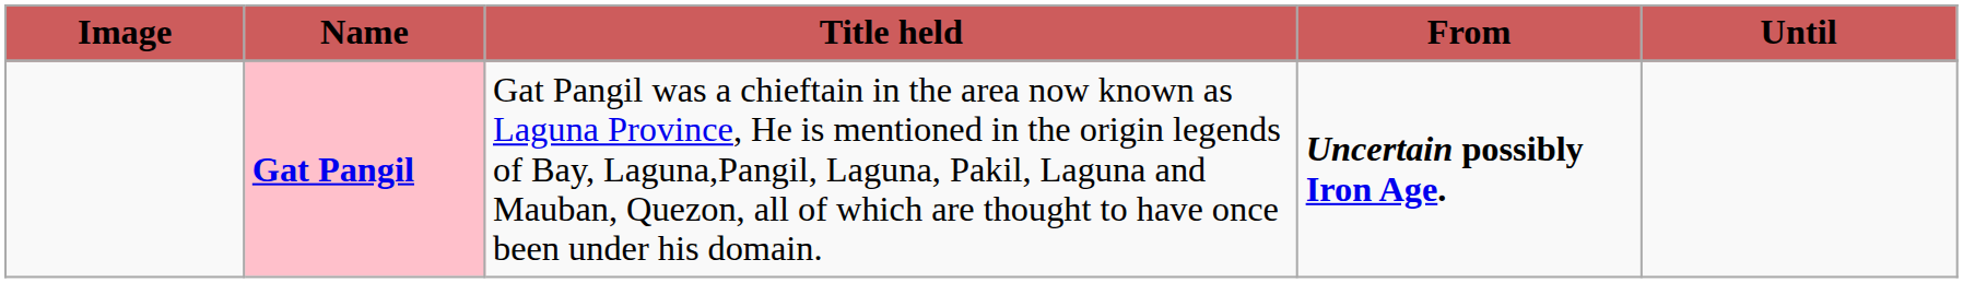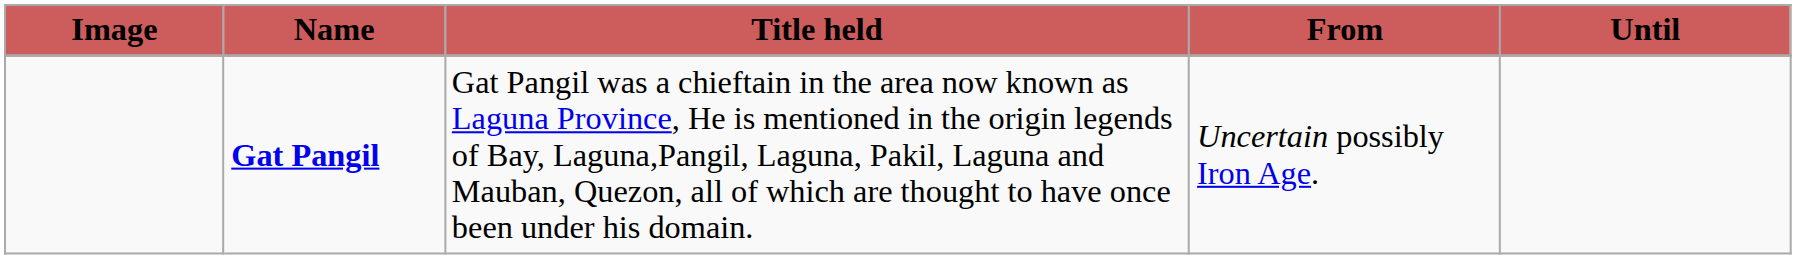row 2 | Name: pink background -> no background
row 2 | From: bold -> normal
